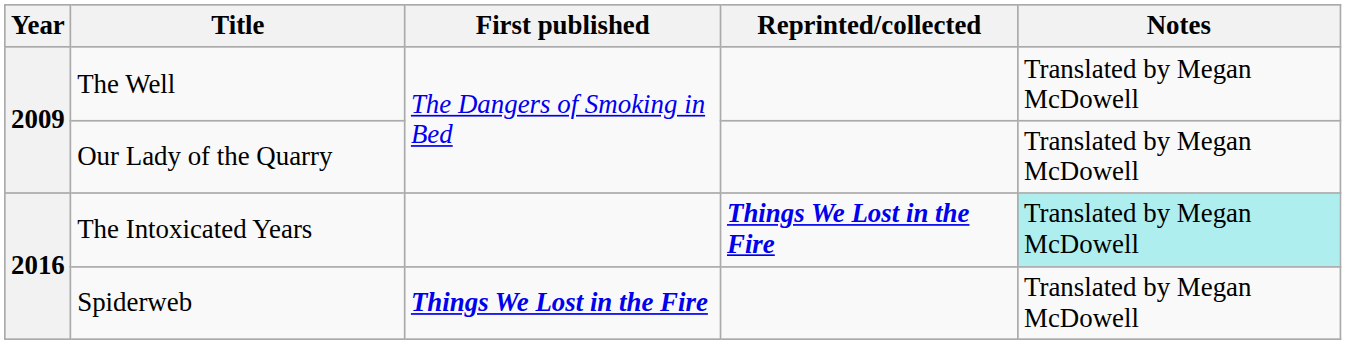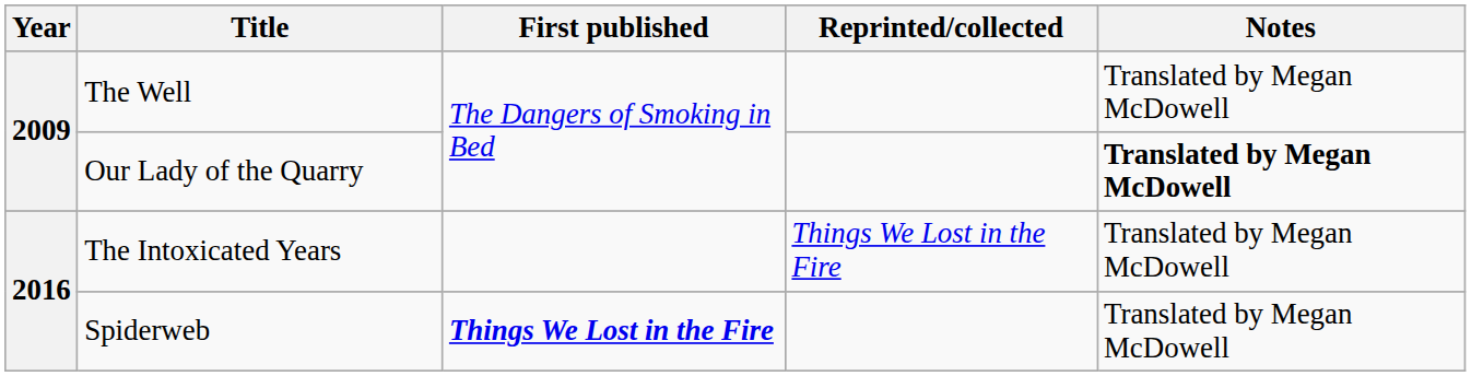Our Lady of the Quarry | Notes: normal -> bold
The Intoxicated Years | Reprinted/collected: bold -> normal
The Intoxicated Years | Notes: paleturquoise background -> no background
